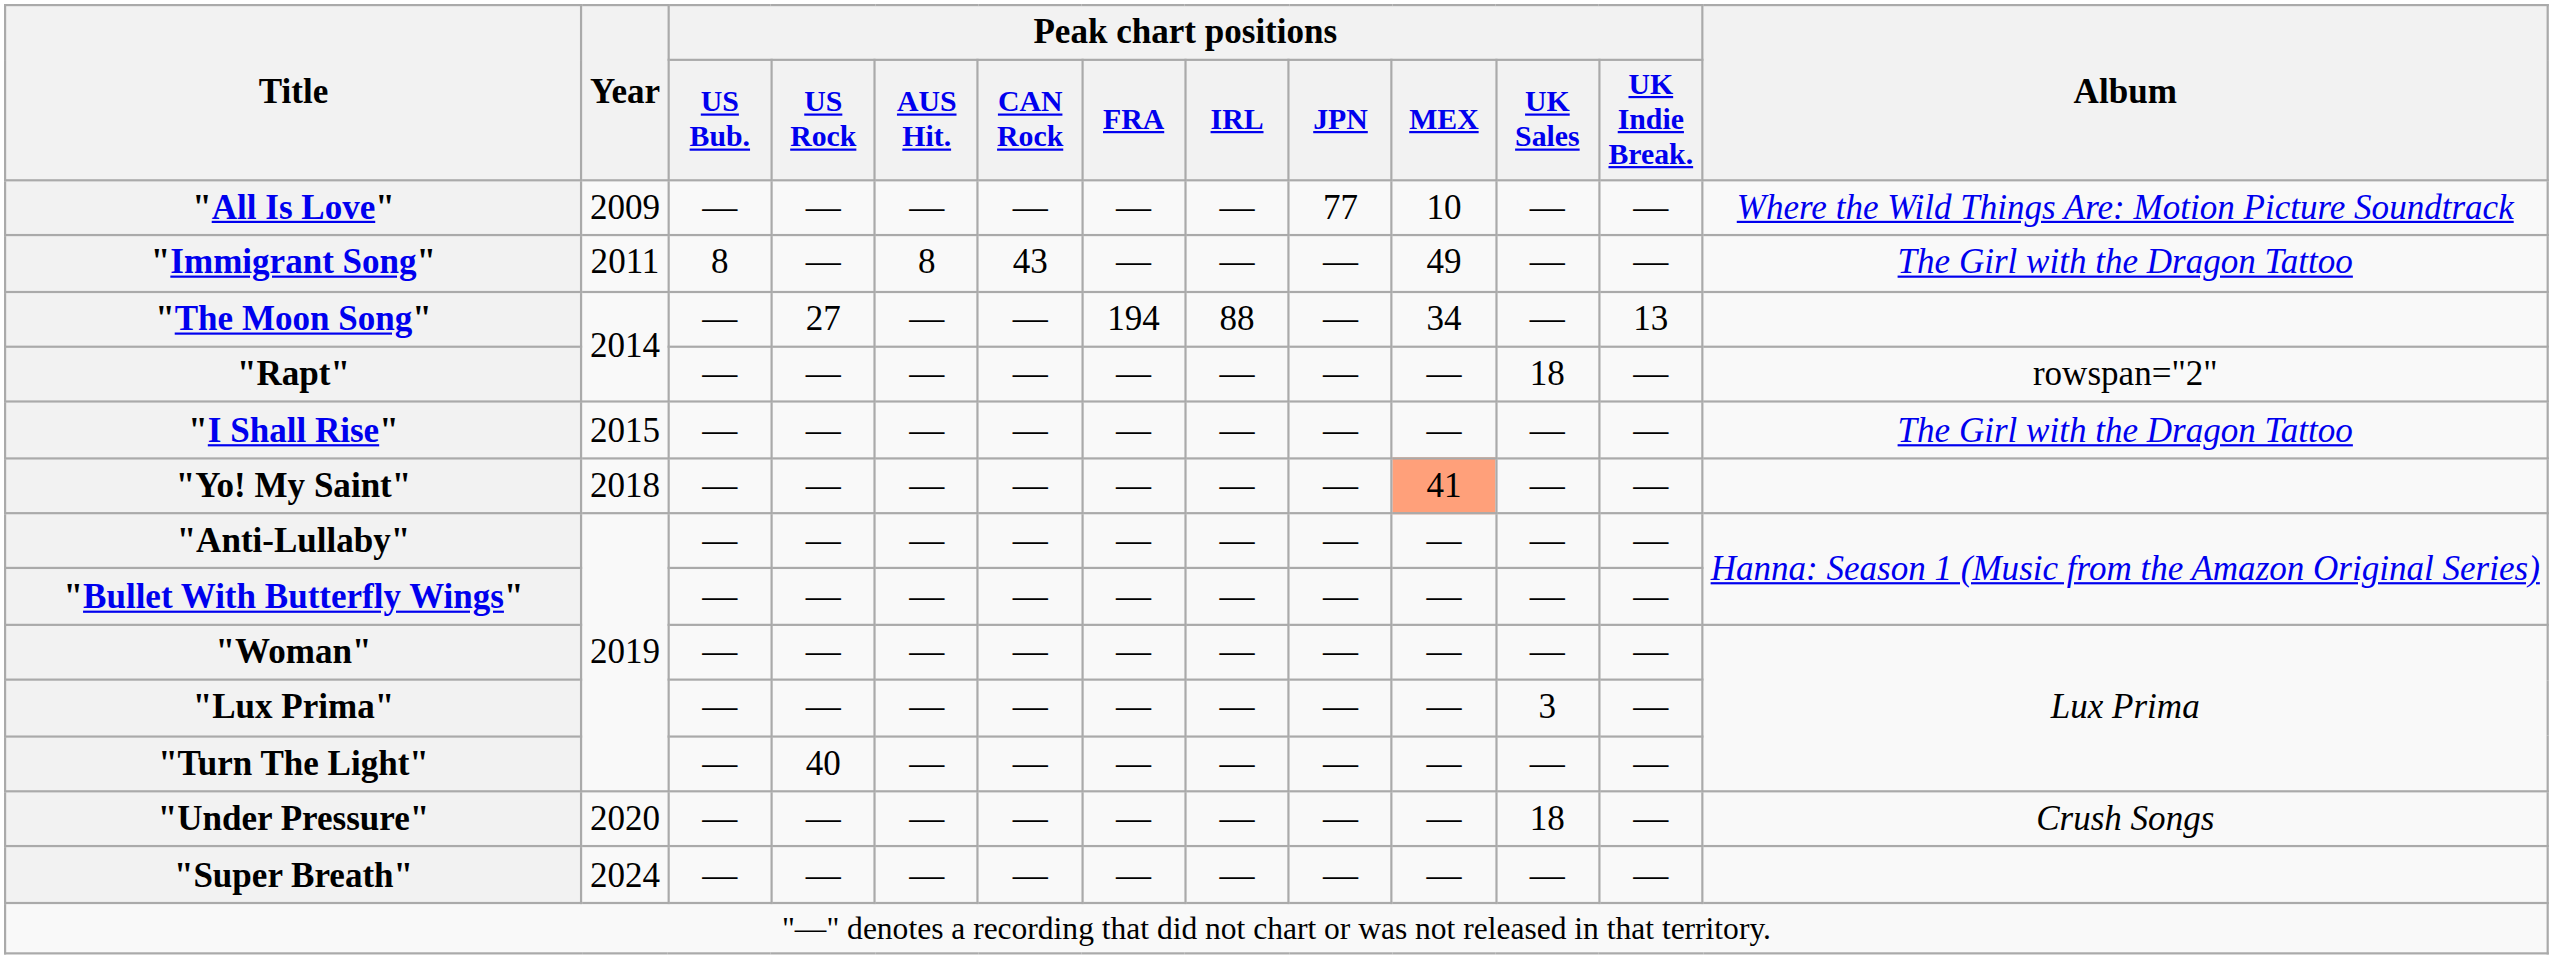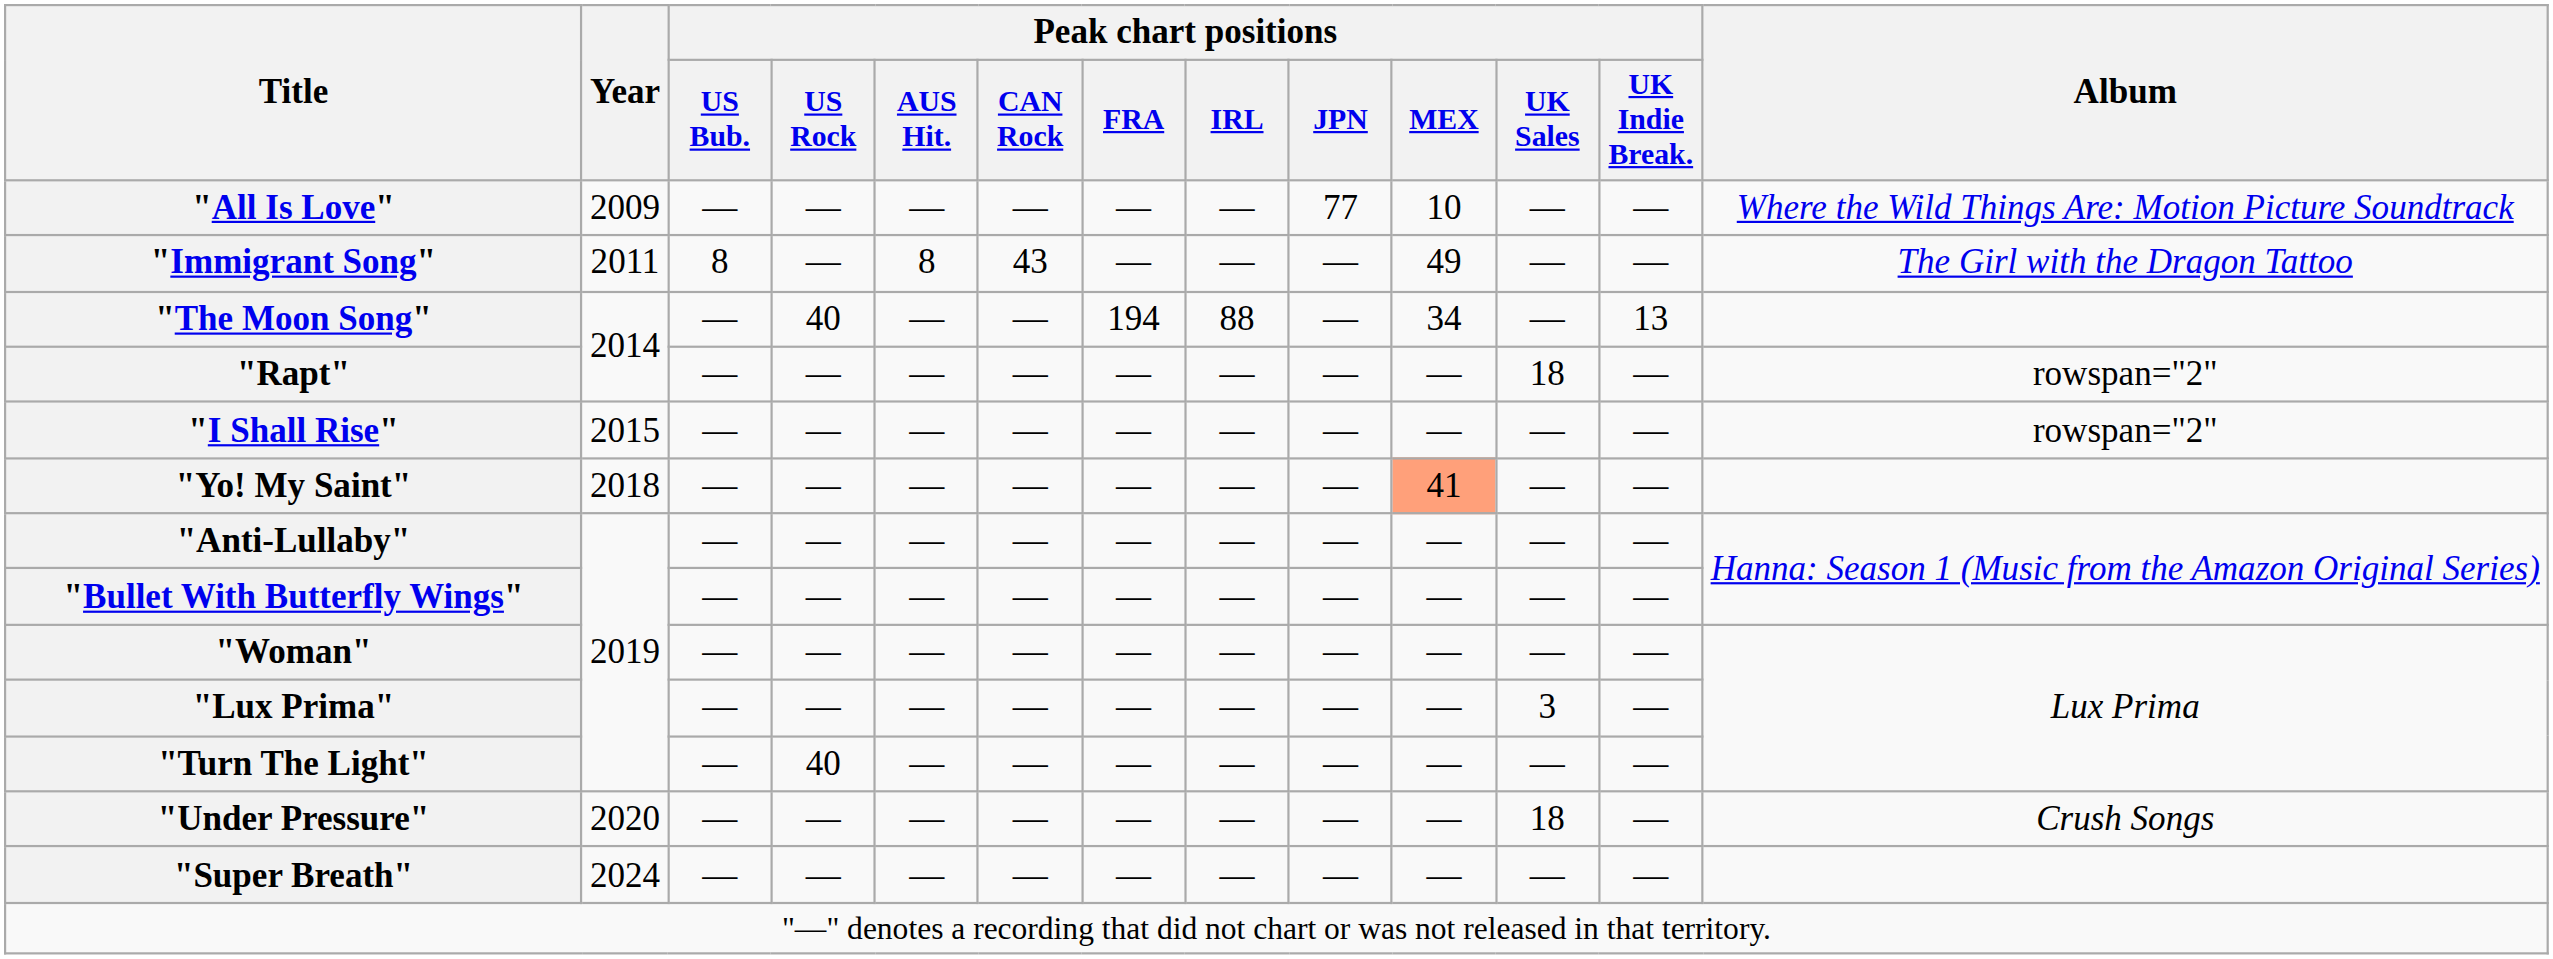"The Moon Song" | Peak chart positions / US Rock: 27 -> 40
"I Shall Rise" | Album: The Girl with the Dragon Tattoo -> rowspan="2"
